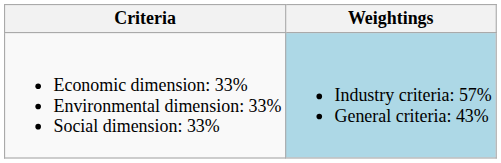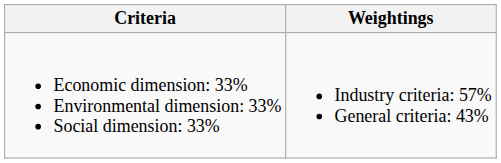row 2 | Weightings: lightblue background -> no background
